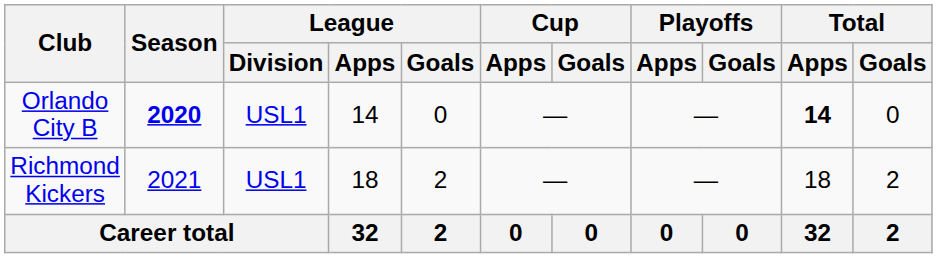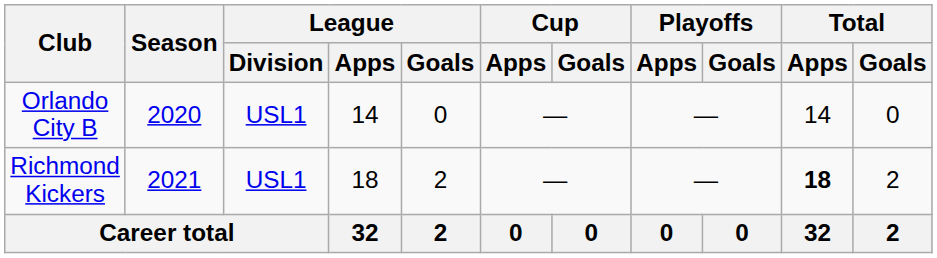Orlando City B | Season: bold -> normal
Orlando City B | Total / Apps: bold -> normal
Richmond Kickers | Total / Apps: normal -> bold
